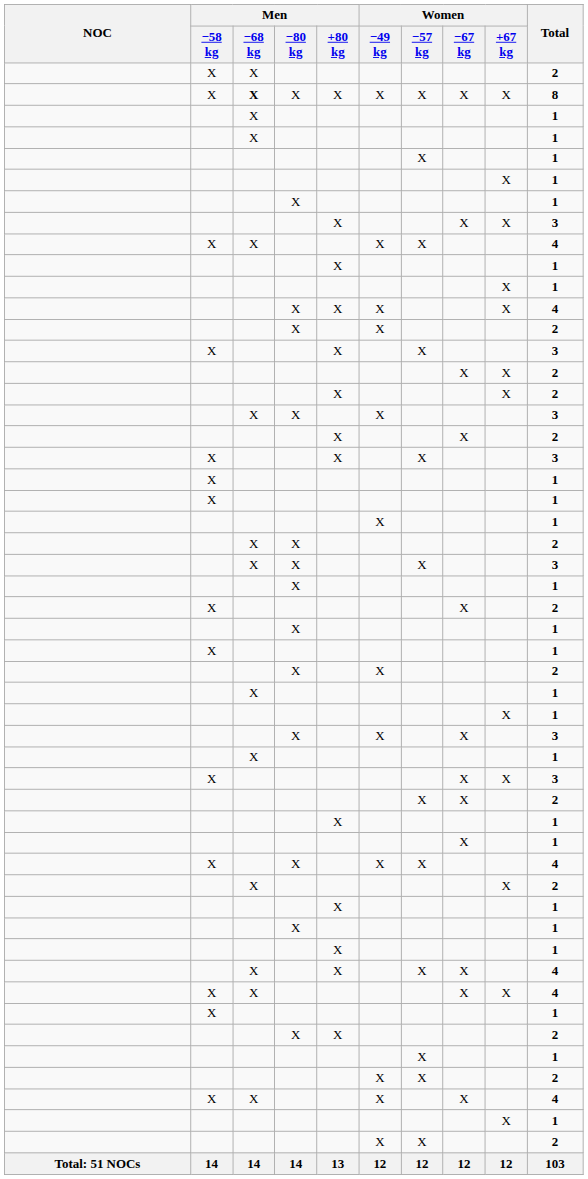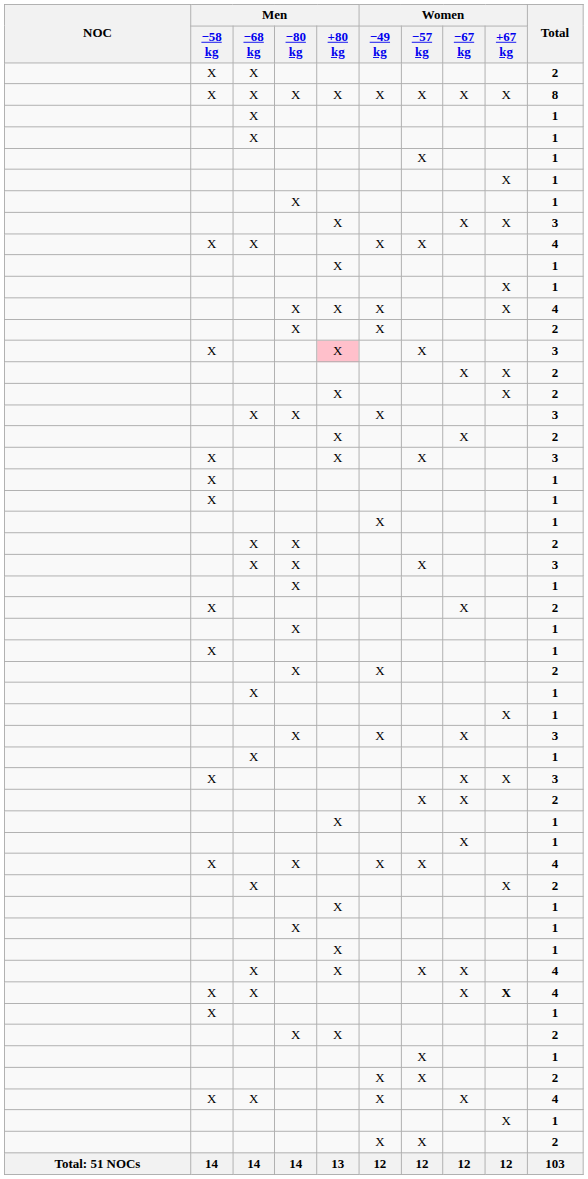row 4 | Men / −68 kg: bold -> normal
row 16 | Men / +80 kg: no background -> pink background
row 46 | Women / +67 kg: normal -> bold
